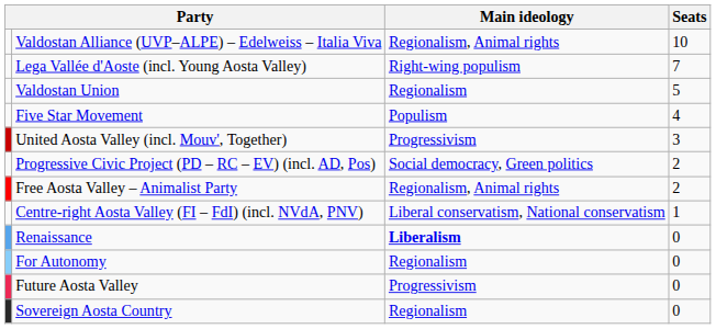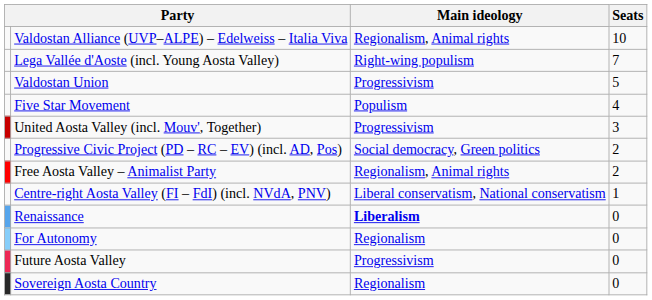Valdostan Union | Main ideology: Regionalism -> Progressivism
